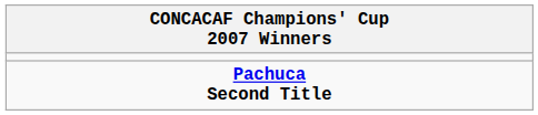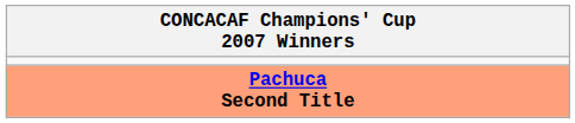row 3 | column 1: no background -> lightsalmon background
